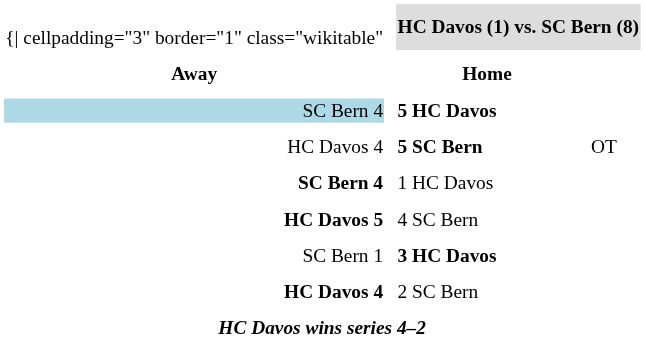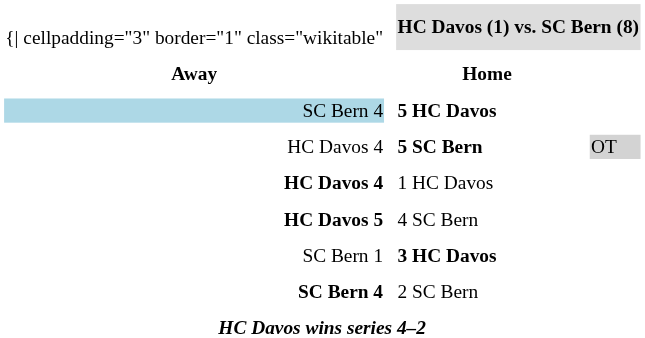5 SC Bern | column 3: no background -> lightgrey background
1 HC Davos | column 1: SC Bern 4 -> HC Davos 4
2 SC Bern | column 1: HC Davos 4 -> SC Bern 4
